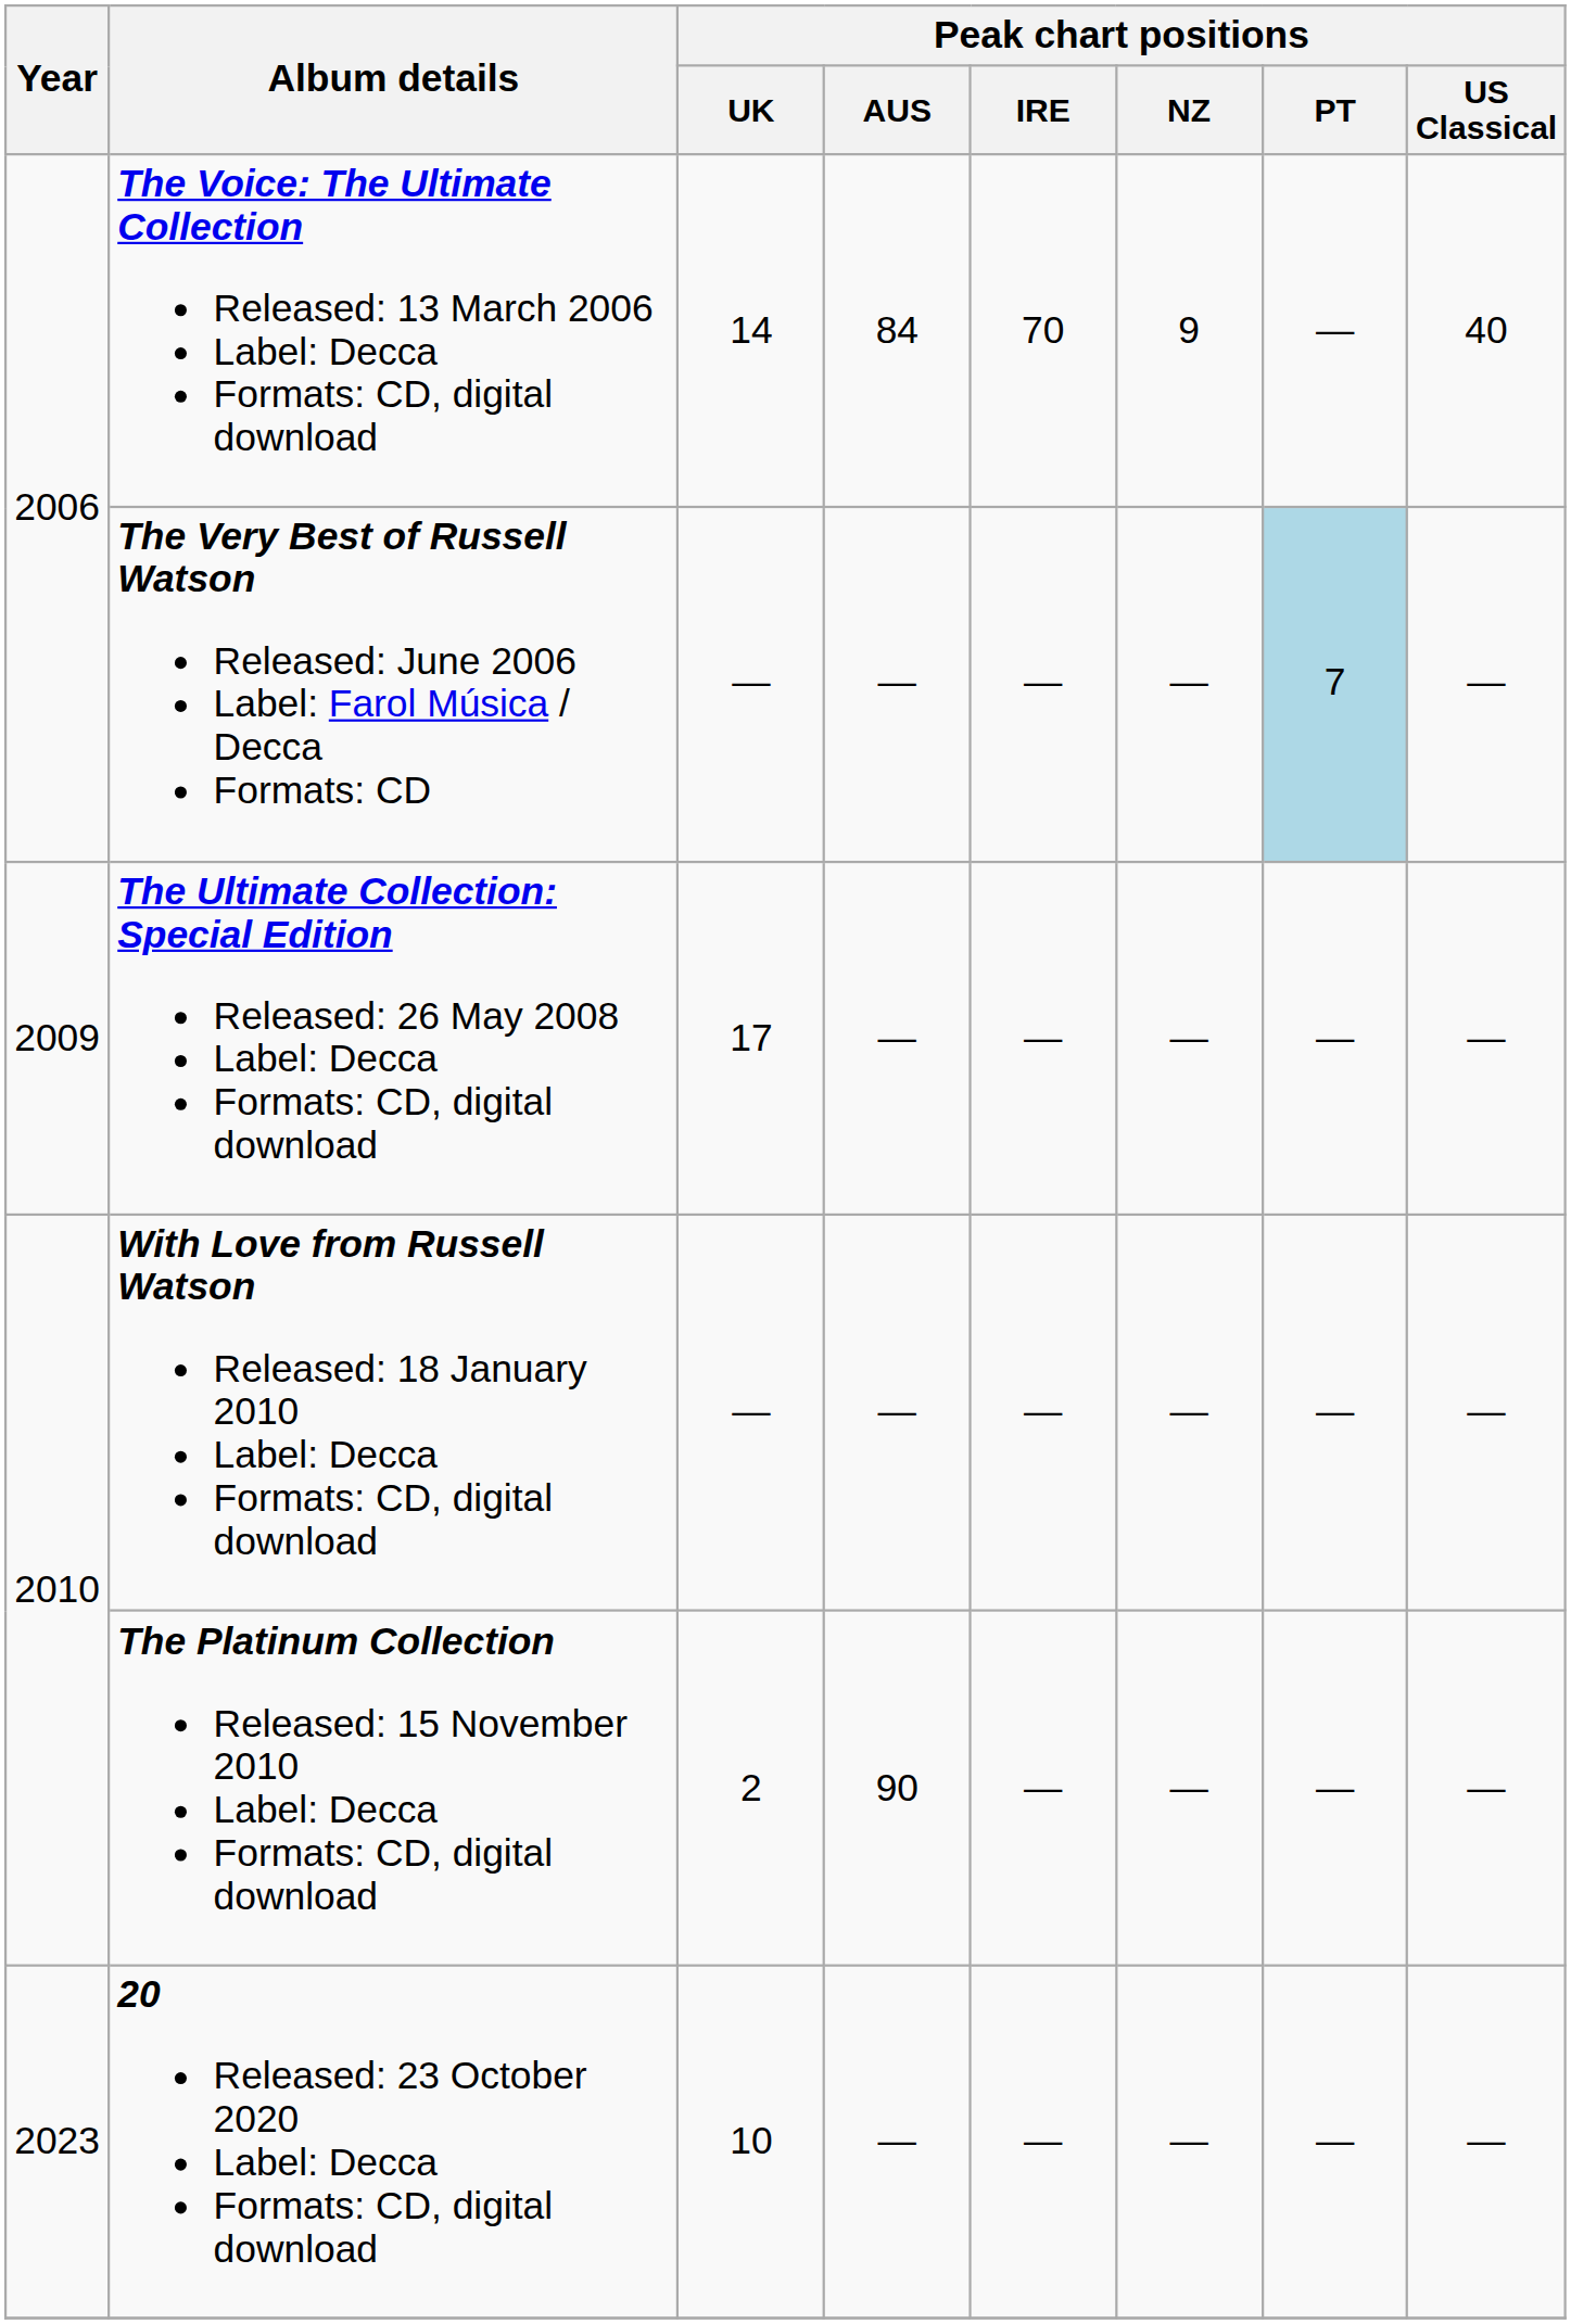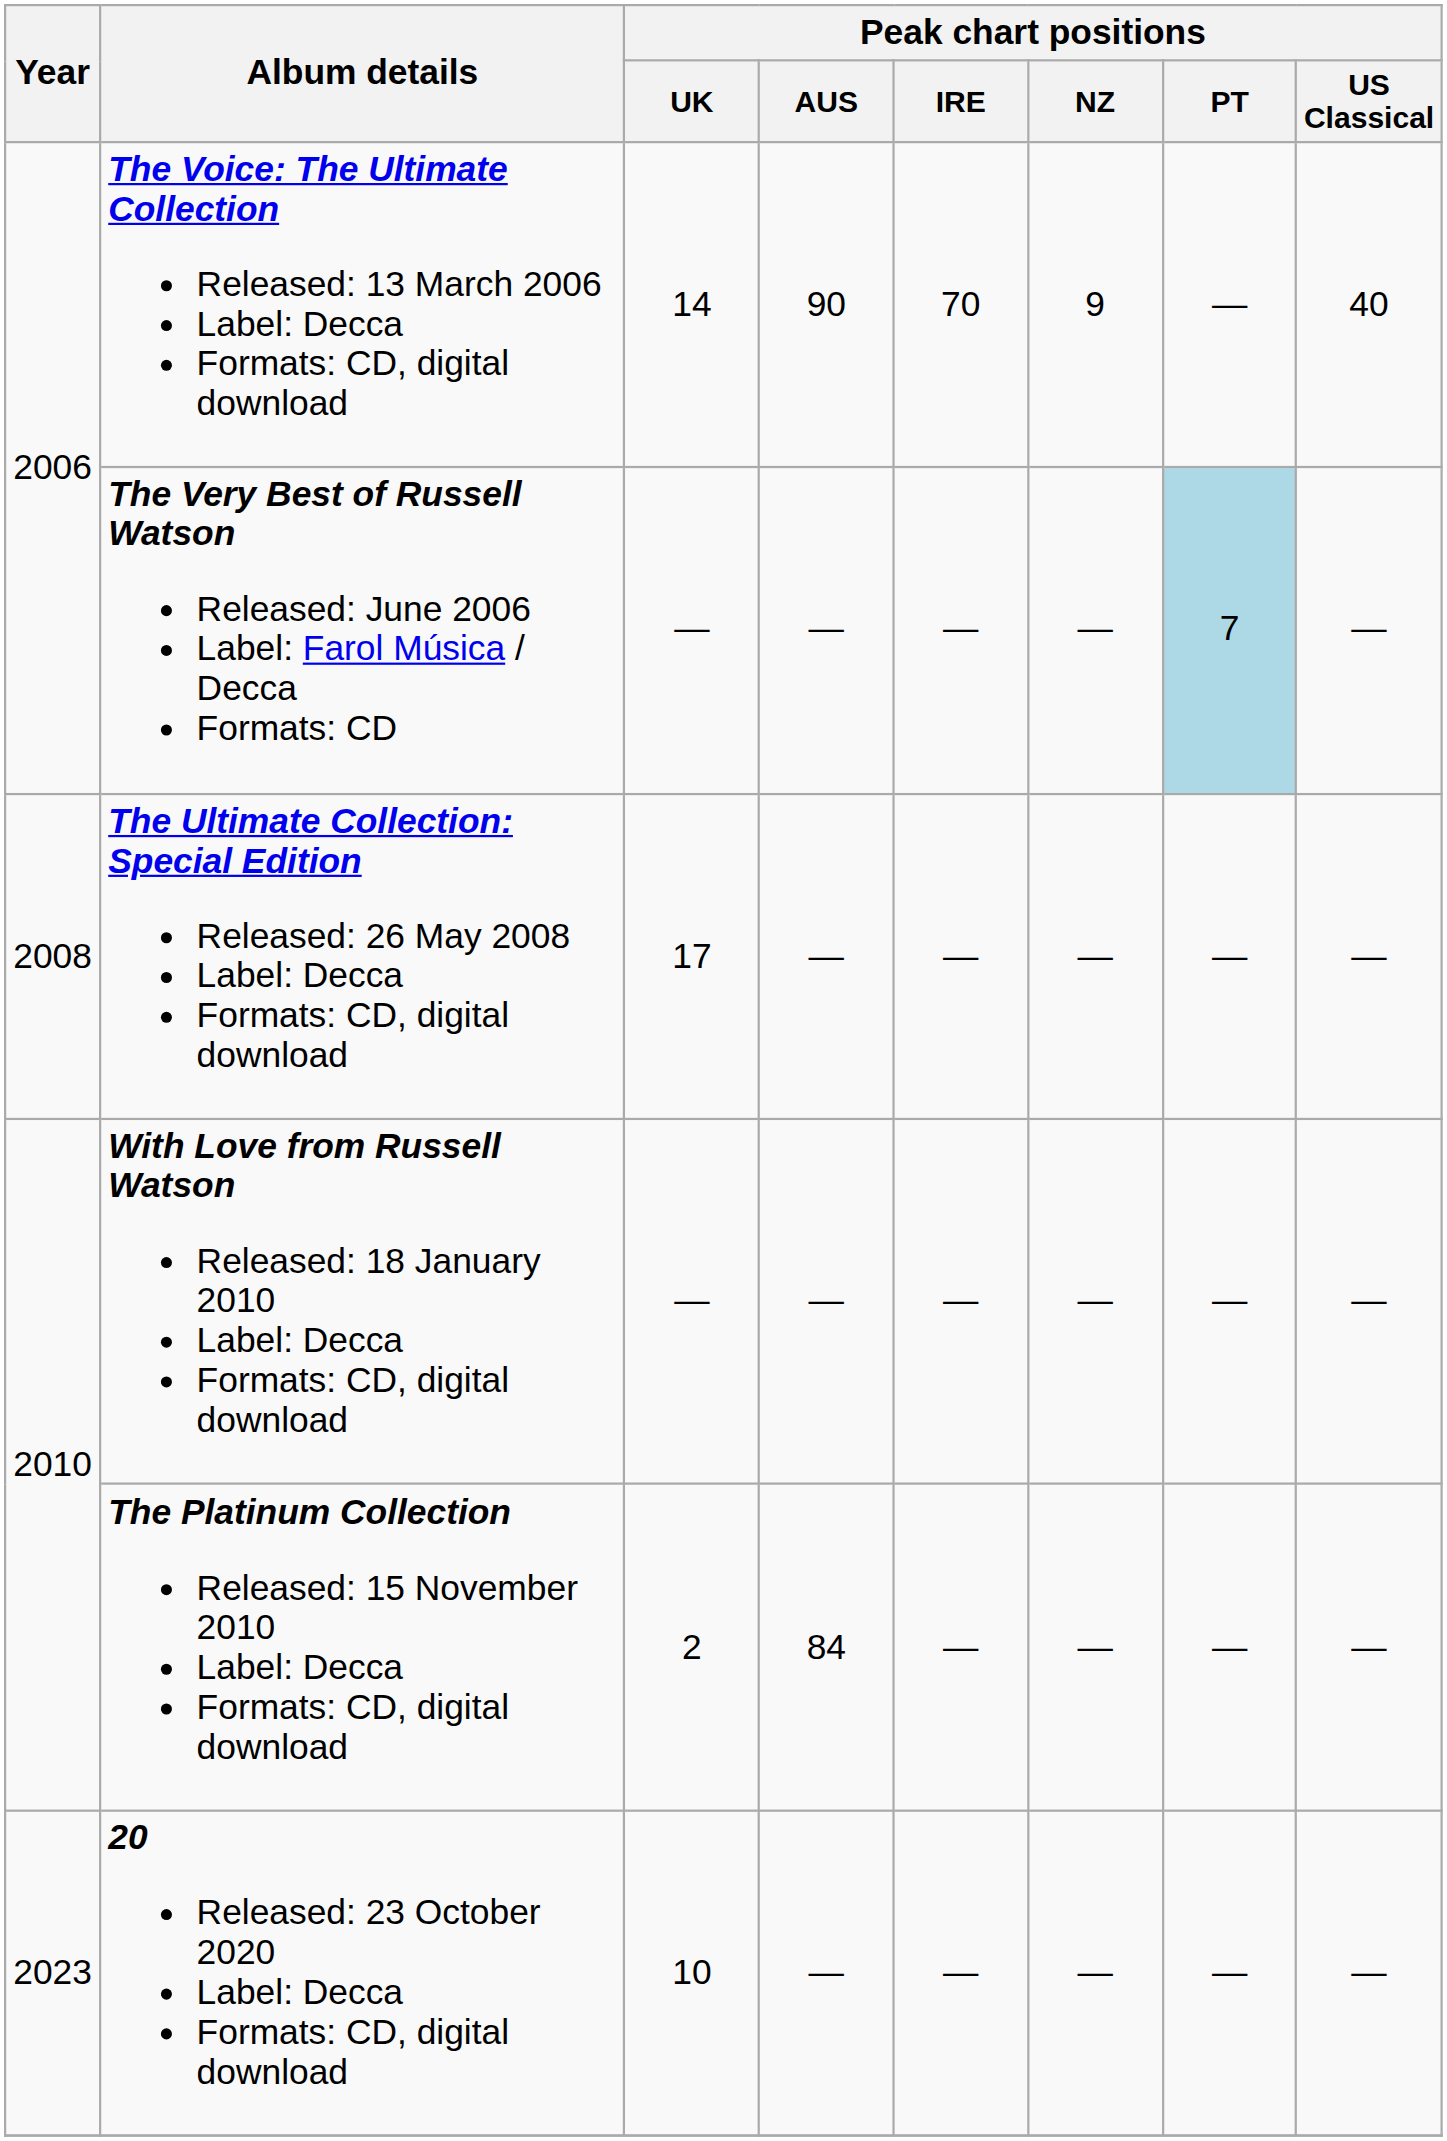row 3 | Peak chart positions / AUS: 84 -> 90
row 5 | Year: 2009 -> 2008
row 7 | Peak chart positions / AUS: 90 -> 84
